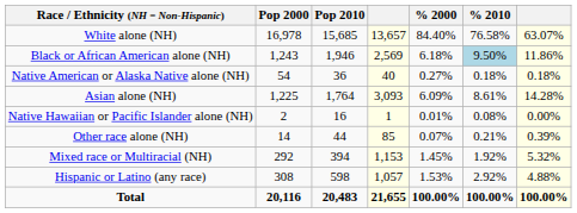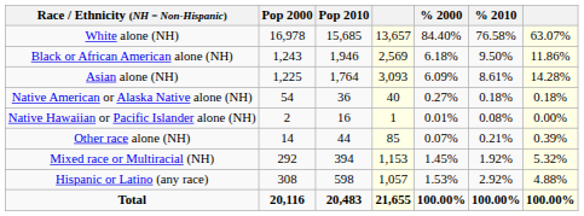Black or African American alone (NH) | % 2010: lightblue background -> no background
rows swapped: Native American or Alaska Native alone (NH) <-> Asian alone (NH)
